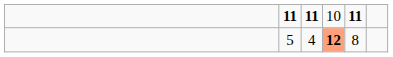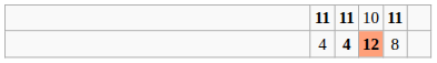row 2 | column 2: 5 -> 4
row 2 | column 3: normal -> bold
